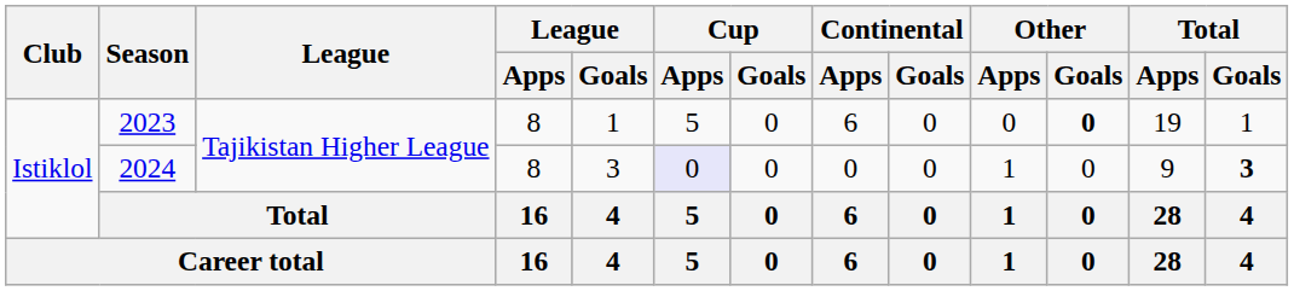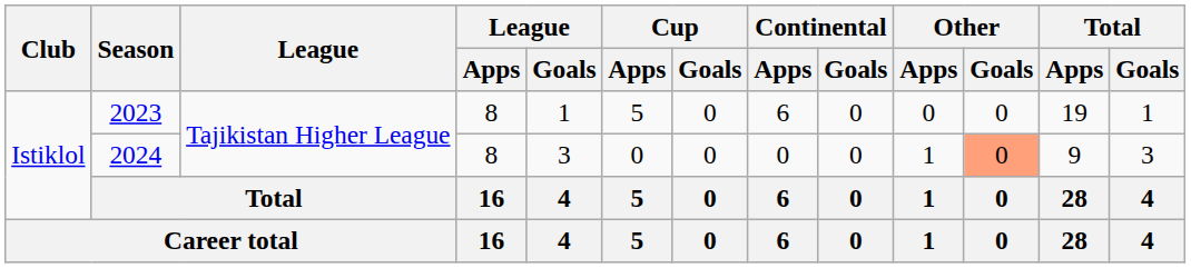2023 | Other / Goals: bold -> normal
2024 | Cup / Apps: lavender background -> no background
2024 | Other / Goals: no background -> lightsalmon background
2024 | Total / Goals: bold -> normal
